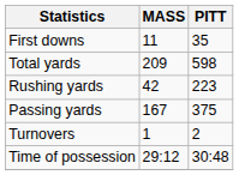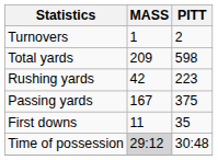rows swapped: First downs <-> Turnovers
Time of possession | MASS: no background -> lightgrey background
